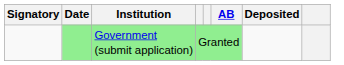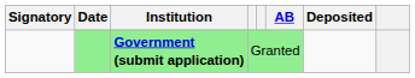Government (submit application) | Institution: normal -> bold
